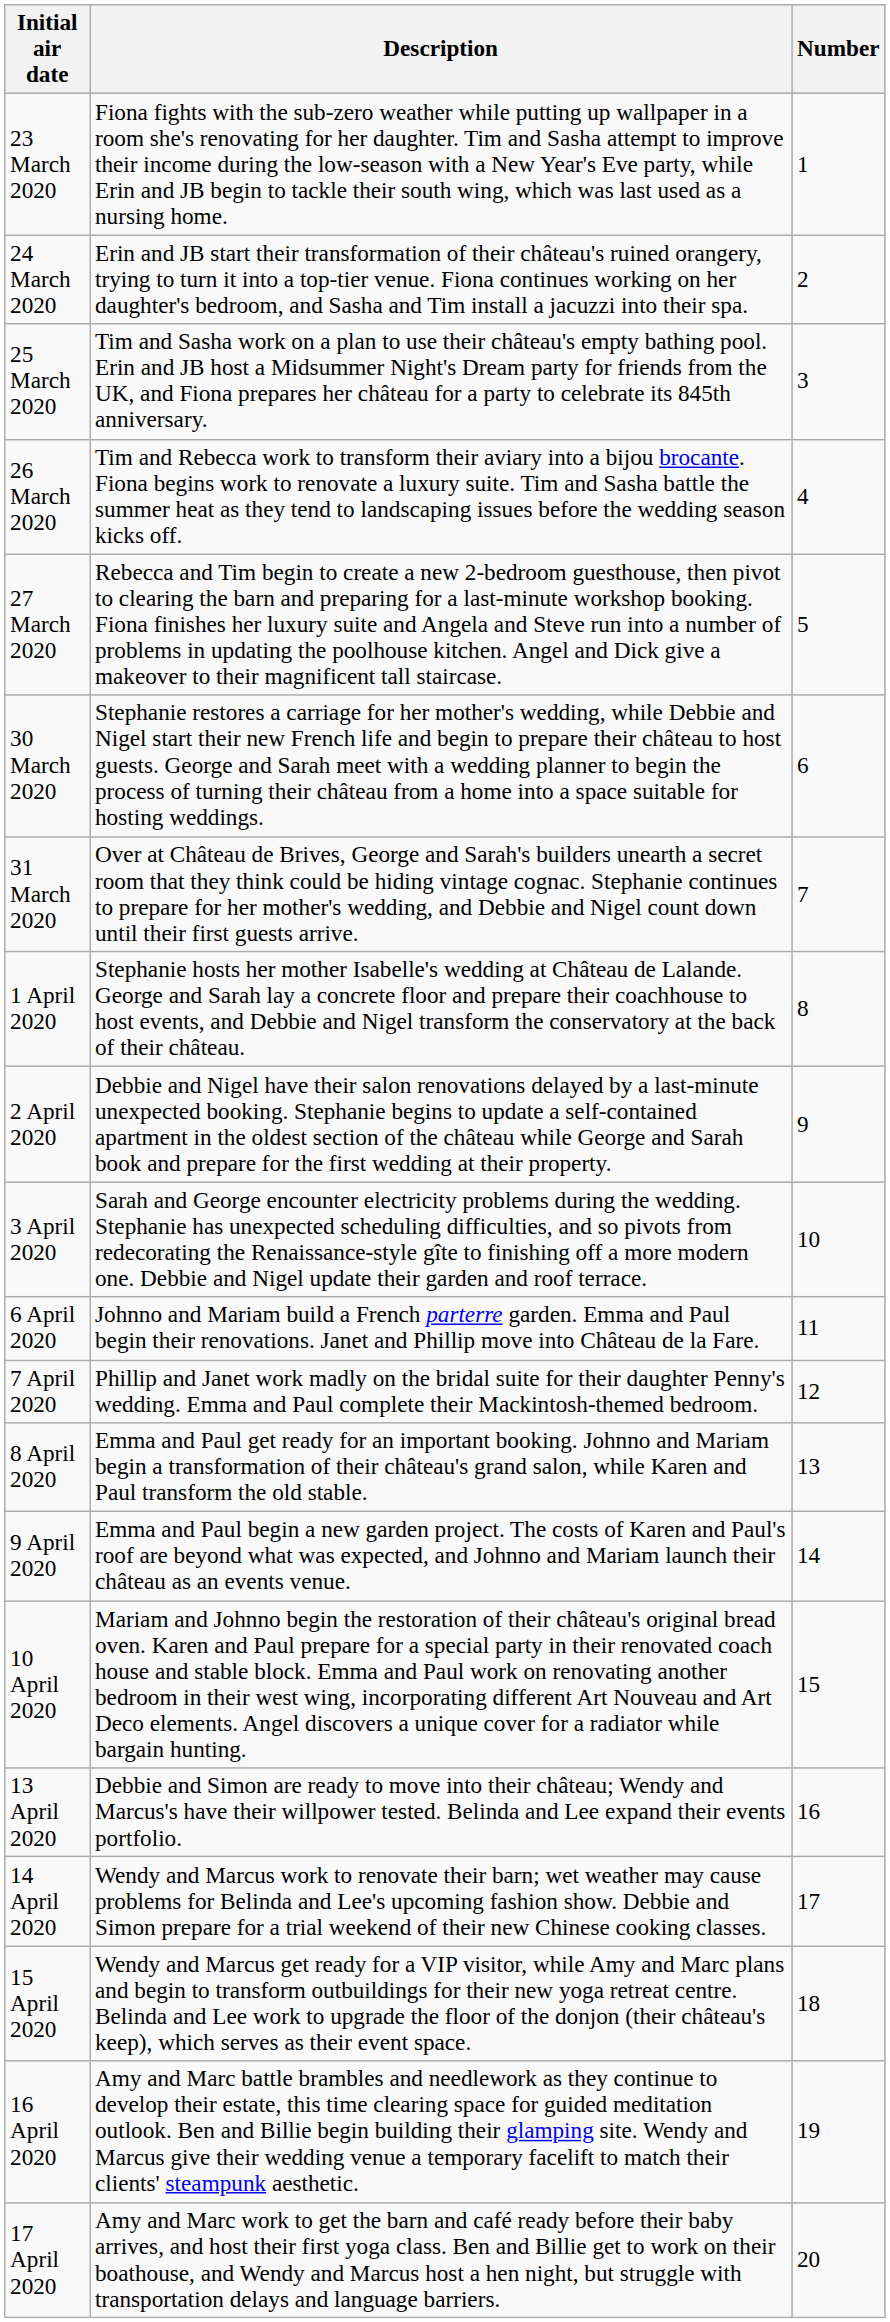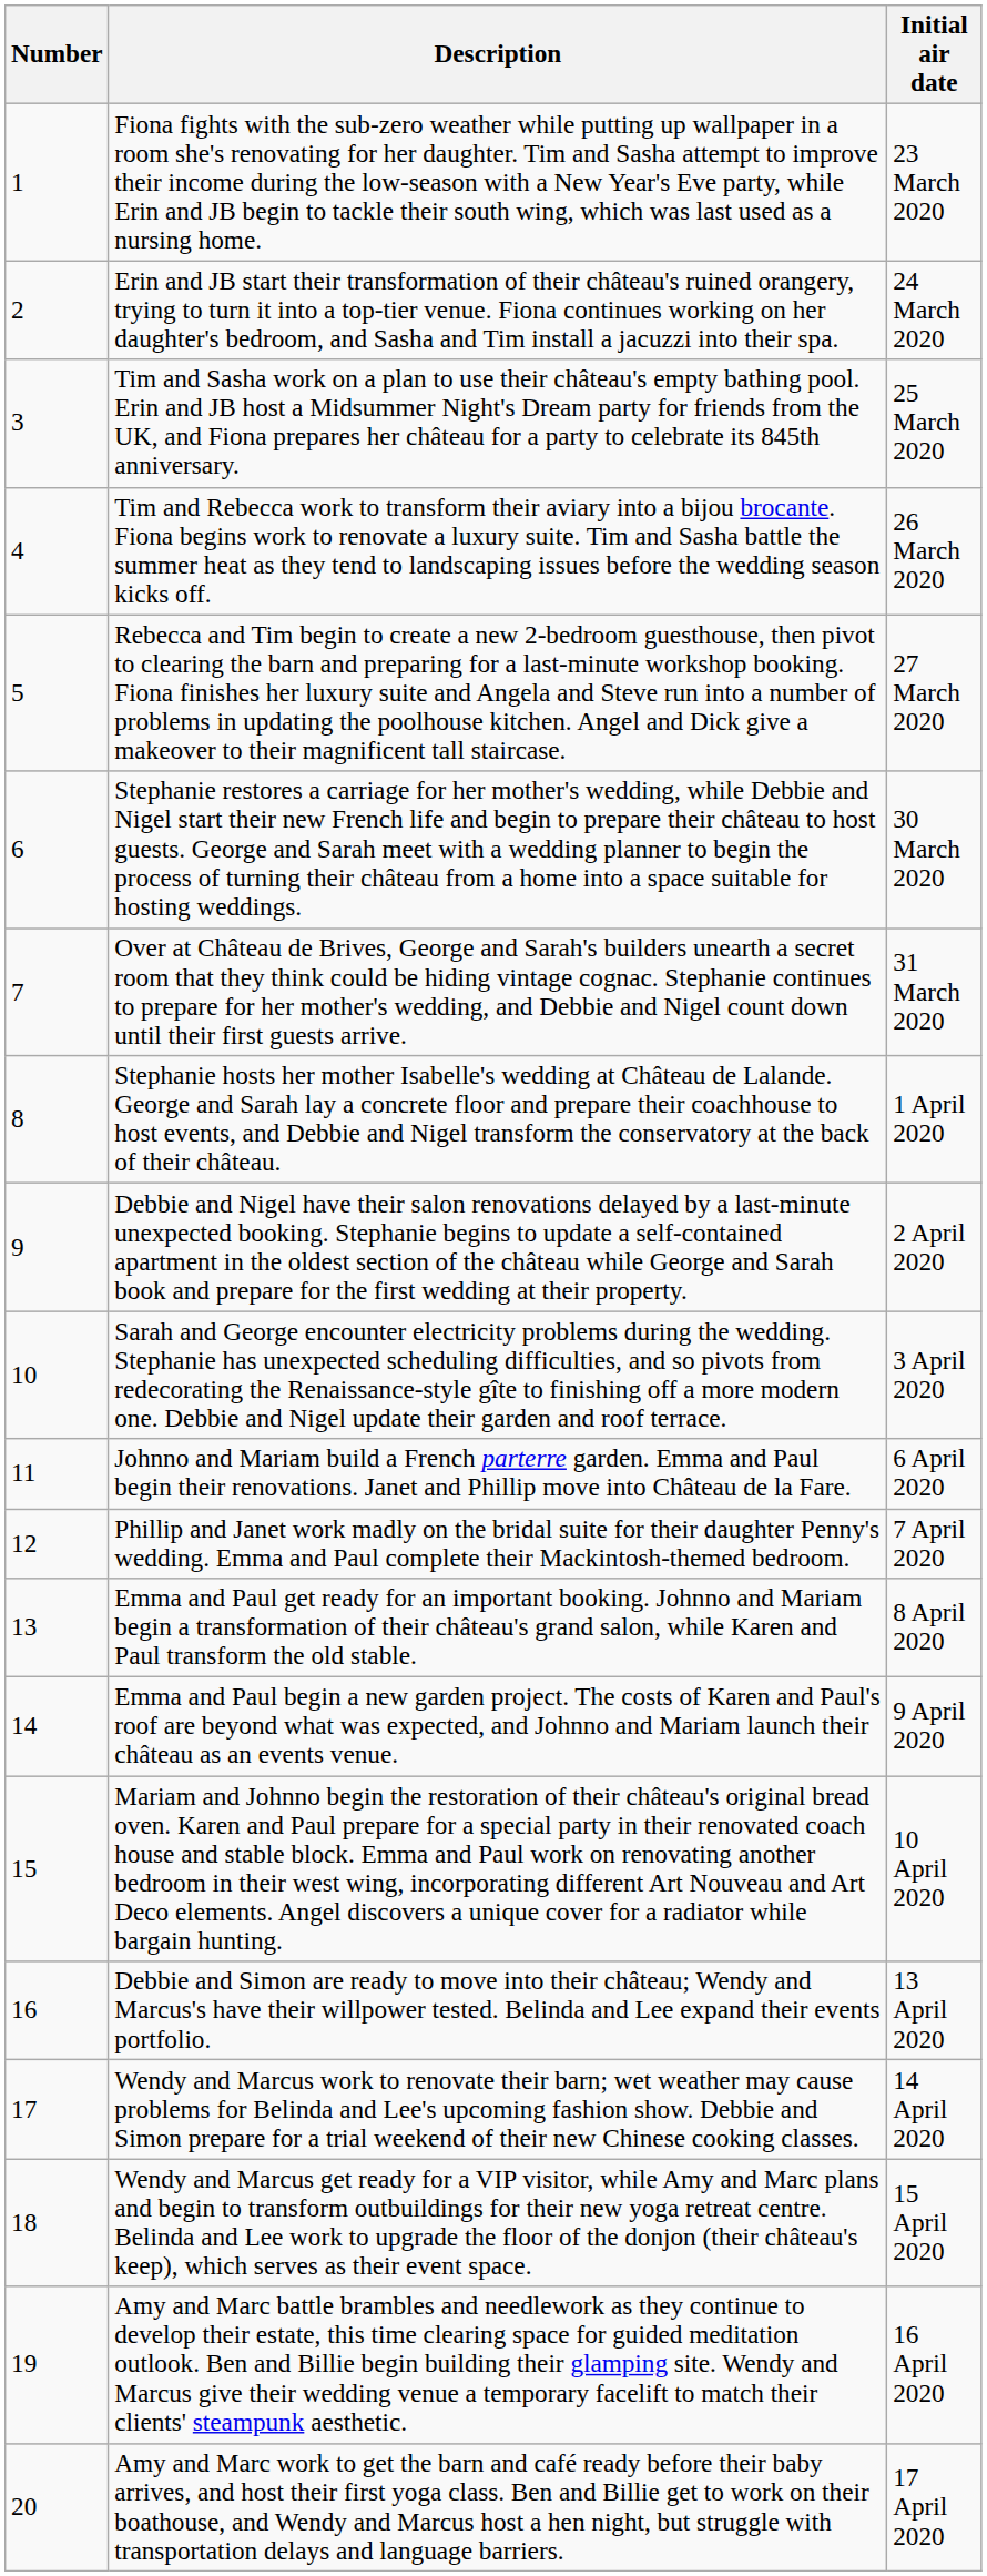columns swapped: Number <-> Initial air date
